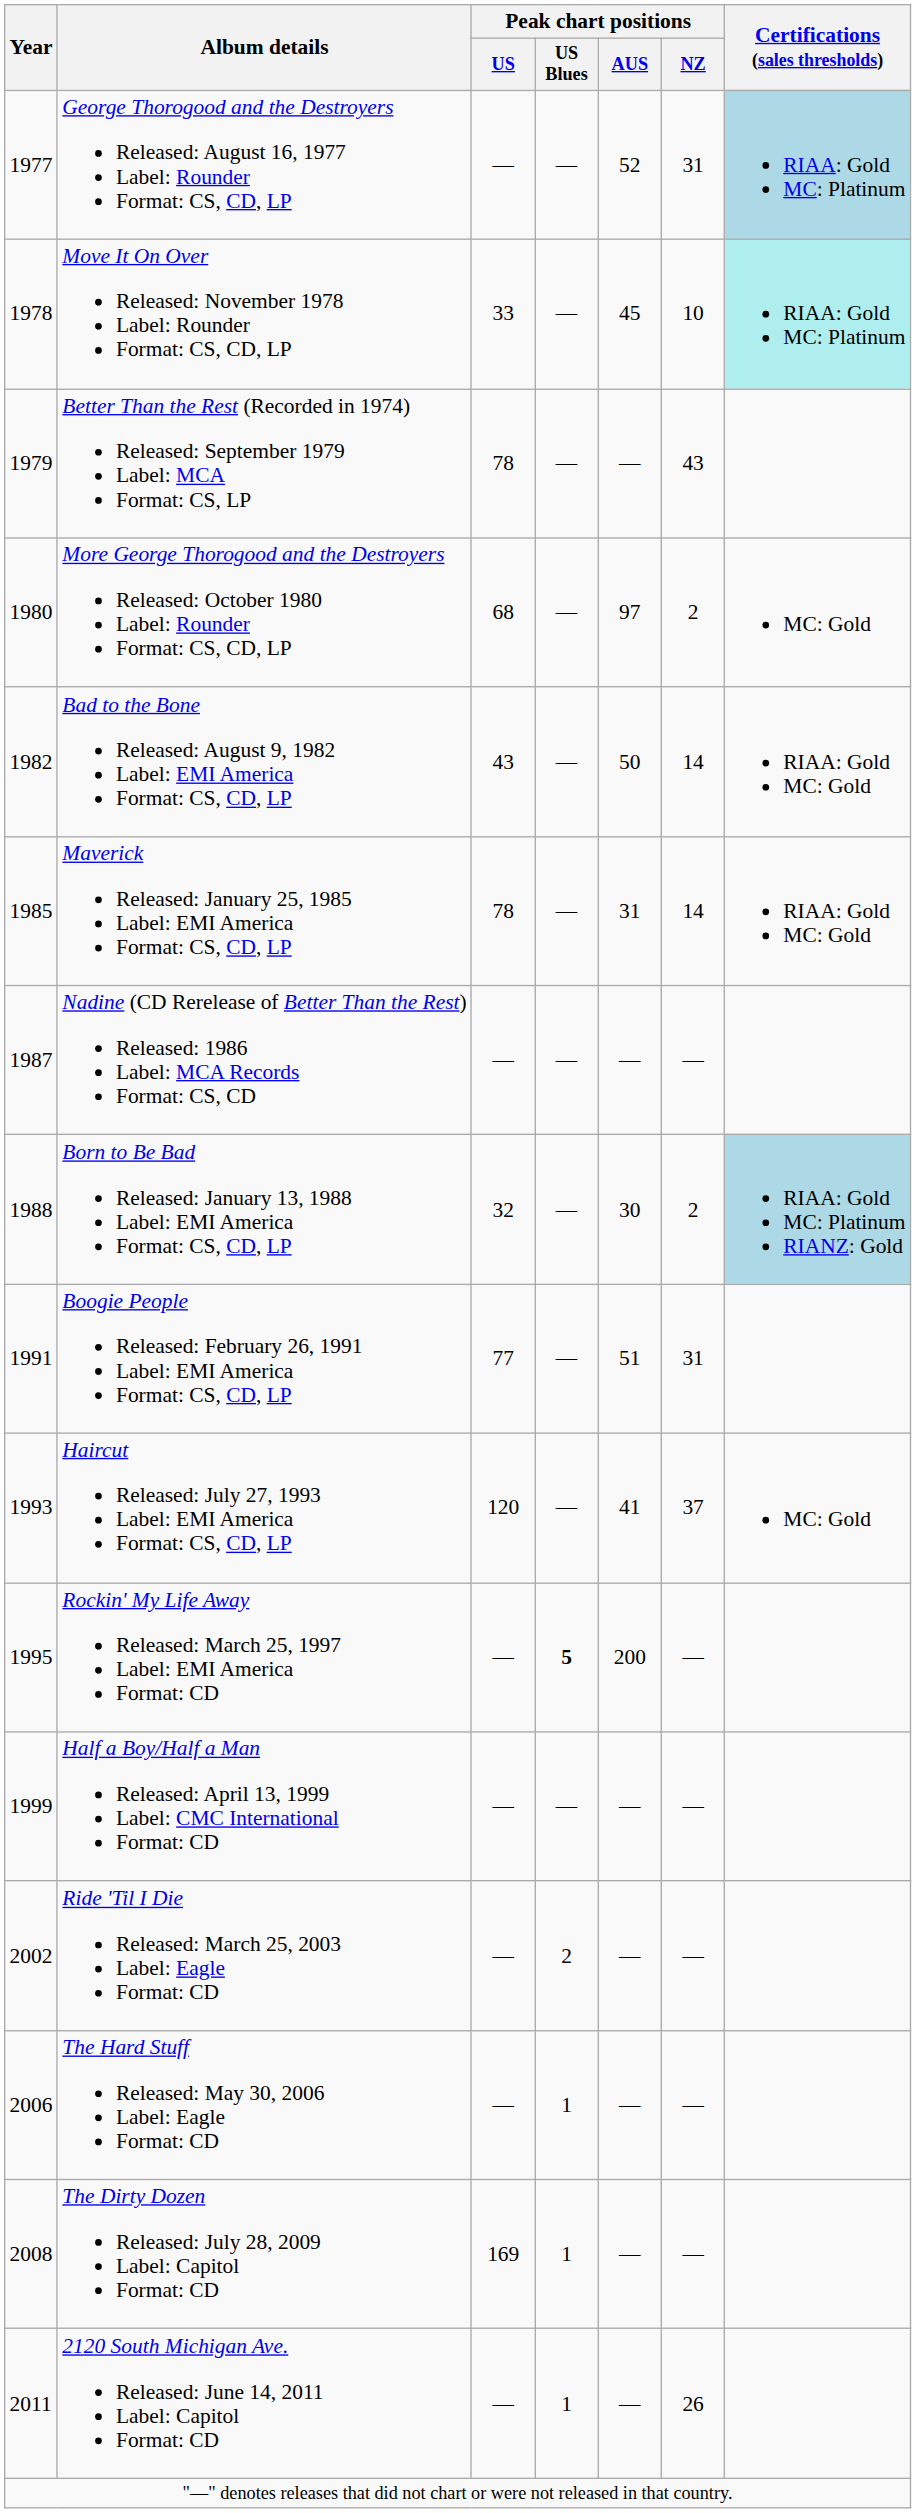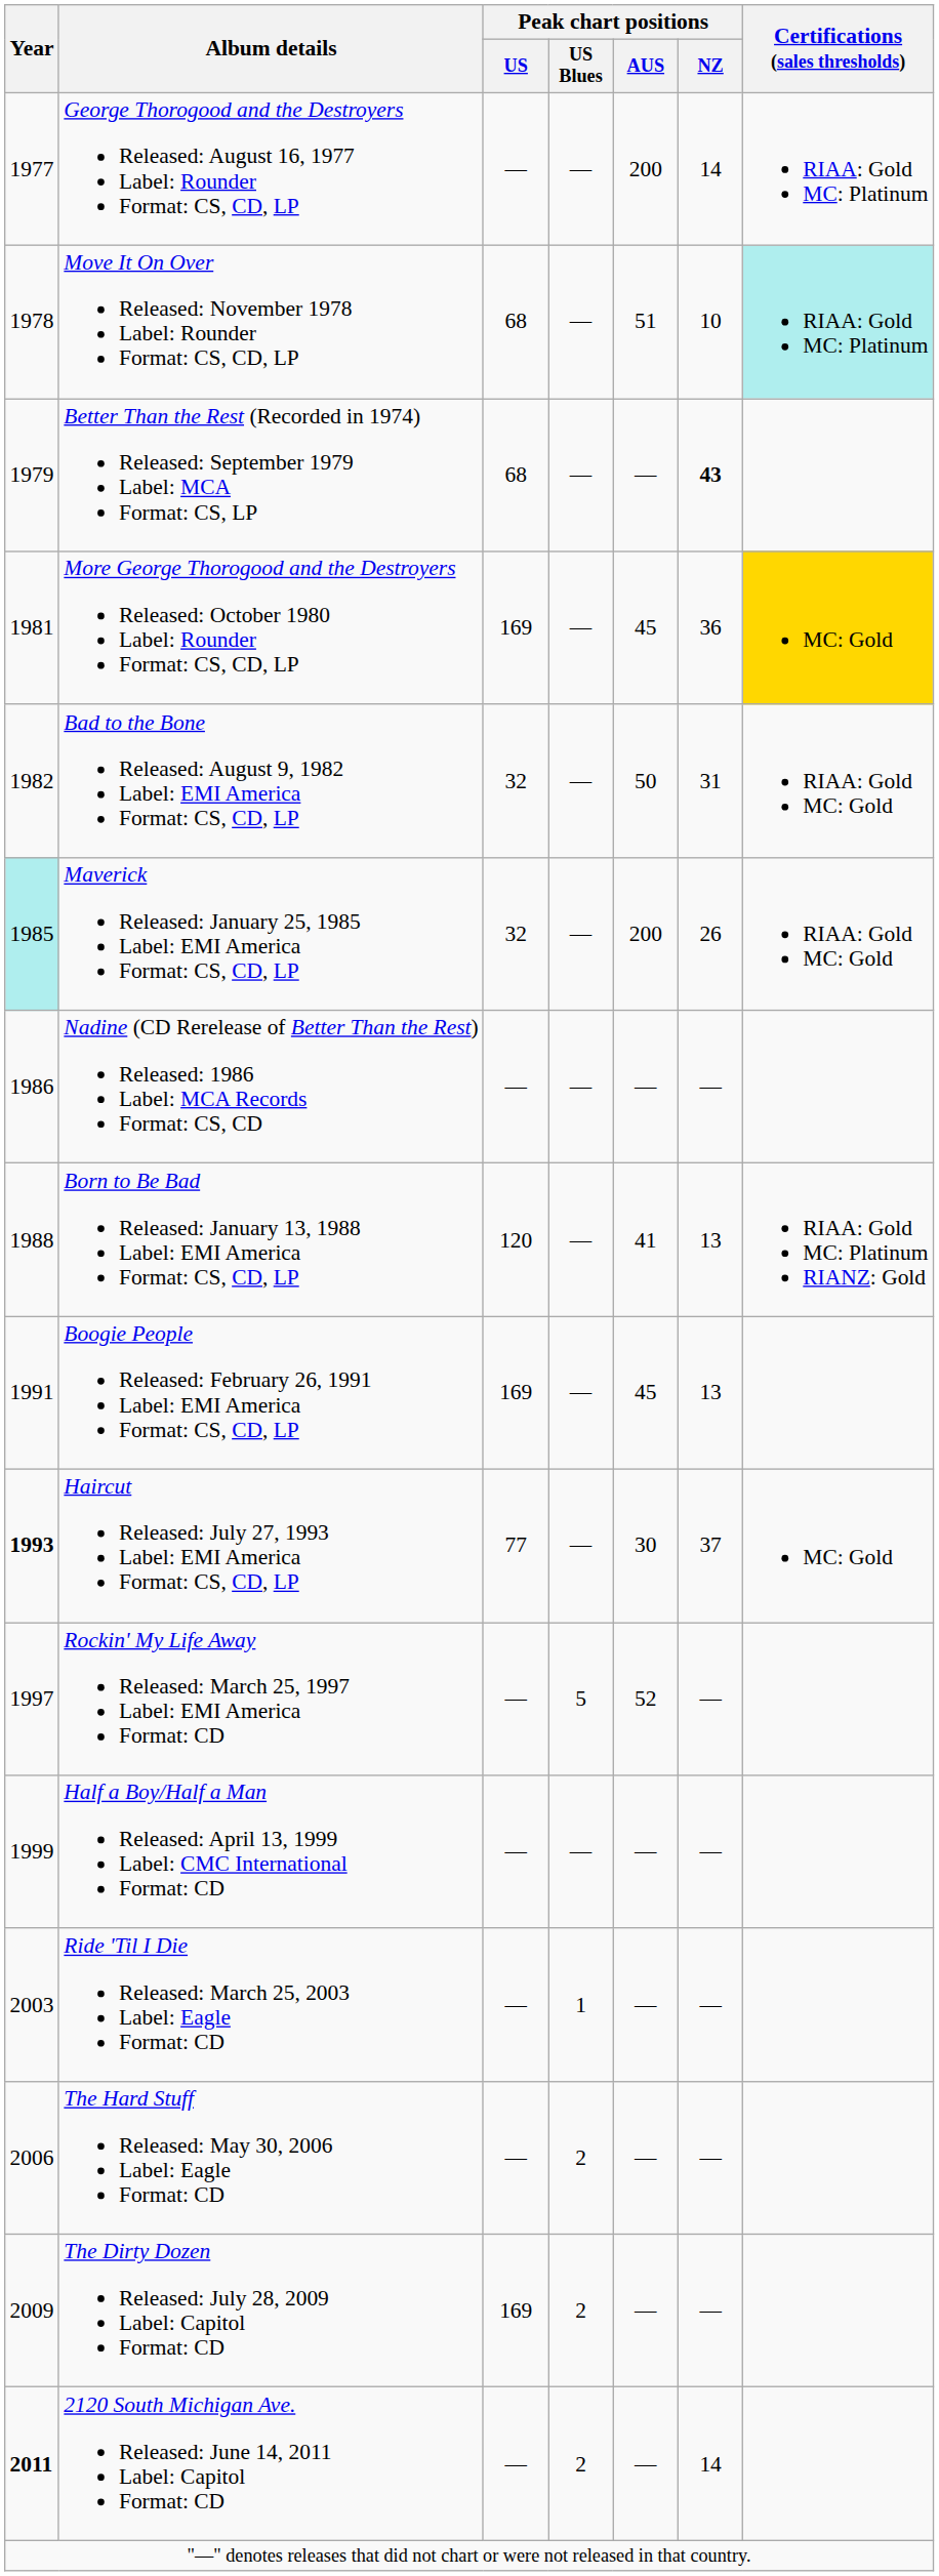row 3 | Peak chart positions / AUS: 52 -> 200
row 3 | Peak chart positions / NZ: 31 -> 14
row 3 | Certifications (sales thresholds): lightblue background -> no background
row 4 | Peak chart positions / US: 33 -> 68
row 4 | Peak chart positions / AUS: 45 -> 51
row 5 | Peak chart positions / US: 78 -> 68
row 5 | Peak chart positions / NZ: normal -> bold
row 6 | Year: 1980 -> 1981
row 6 | Peak chart positions / US: 68 -> 169
row 6 | Peak chart positions / AUS: 97 -> 45
row 6 | Peak chart positions / NZ: 2 -> 36
row 6 | Certifications (sales thresholds): no background -> gold background
row 7 | Peak chart positions / US: 43 -> 32
row 7 | Peak chart positions / NZ: 14 -> 31
row 8 | Year: no background -> paleturquoise background
row 8 | Peak chart positions / US: 78 -> 32
row 8 | Peak chart positions / AUS: 31 -> 200
row 8 | Peak chart positions / NZ: 14 -> 26
row 9 | Year: 1987 -> 1986
row 10 | Peak chart positions / US: 32 -> 120
row 10 | Peak chart positions / AUS: 30 -> 41
row 10 | Peak chart positions / NZ: 2 -> 13
row 10 | Certifications (sales thresholds): lightblue background -> no background
row 11 | Peak chart positions / US: 77 -> 169
row 11 | Peak chart positions / AUS: 51 -> 45
row 11 | Peak chart positions / NZ: 31 -> 13
row 12 | Year: normal -> bold
row 12 | Peak chart positions / US: 120 -> 77
row 12 | Peak chart positions / AUS: 41 -> 30
row 13 | Year: 1995 -> 1997
row 13 | Peak chart positions / US Blues: bold -> normal
row 13 | Peak chart positions / AUS: 200 -> 52
row 15 | Year: 2002 -> 2003
row 15 | Peak chart positions / US Blues: 2 -> 1
row 16 | Peak chart positions / US Blues: 1 -> 2
row 17 | Year: 2008 -> 2009
row 17 | Peak chart positions / US Blues: 1 -> 2
row 18 | Year: normal -> bold
row 18 | Peak chart positions / US Blues: 1 -> 2
row 18 | Peak chart positions / NZ: 26 -> 14
